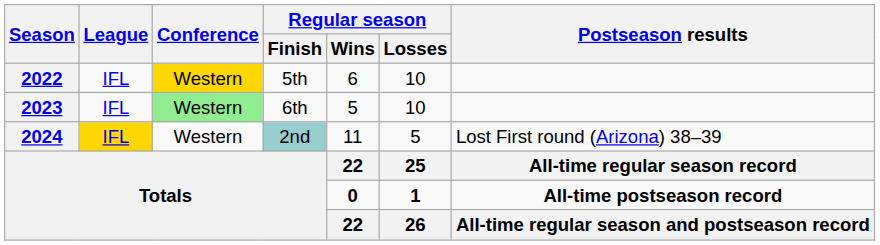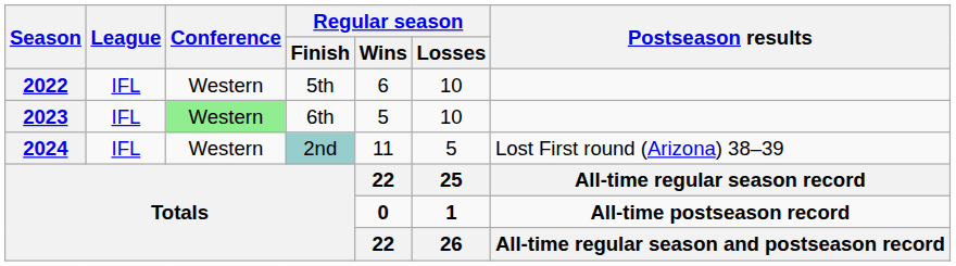2022 | Conference: gold background -> no background
2024 | League: gold background -> no background
